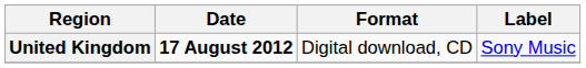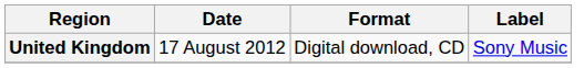United Kingdom | Date: bold -> normal
